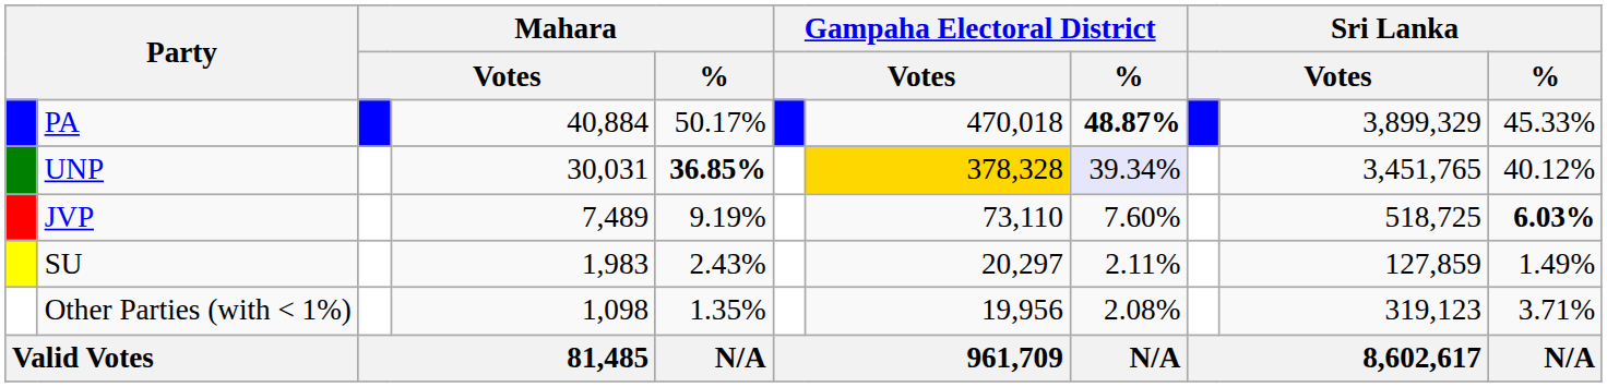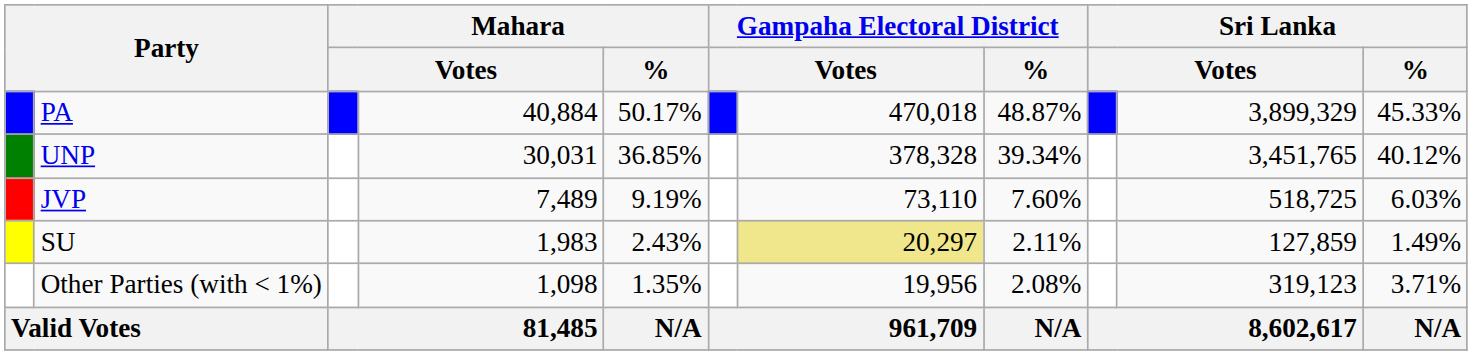PA | Gampaha Electoral District / %: bold -> normal
UNP | Mahara / %: bold -> normal
UNP | column 7: gold background -> no background
UNP | Gampaha Electoral District / %: lavender background -> no background
JVP | Sri Lanka / %: bold -> normal
SU | column 7: no background -> khaki background
